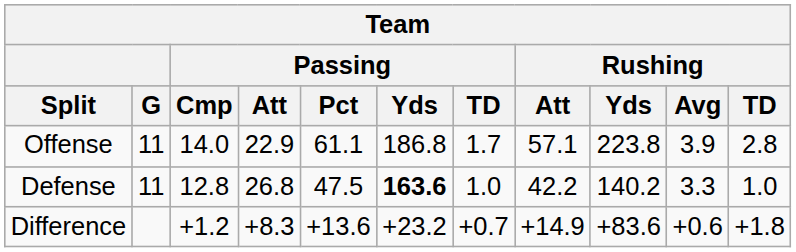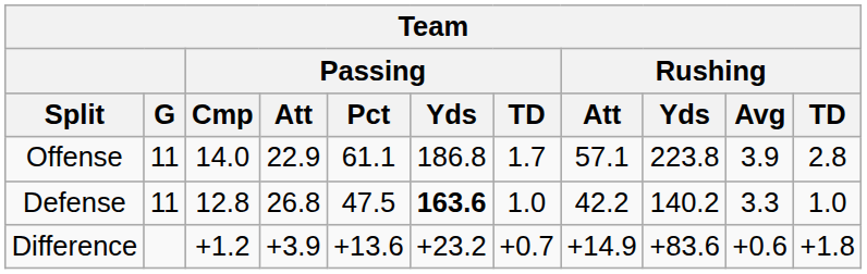Difference | Passing / Att: +8.3 -> +3.9
